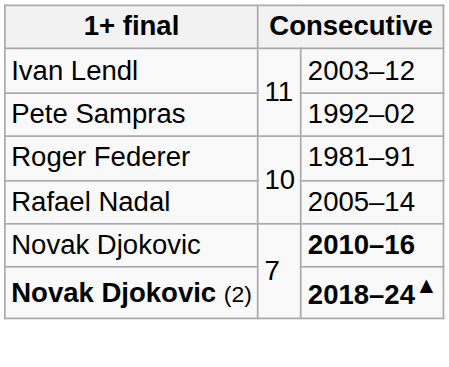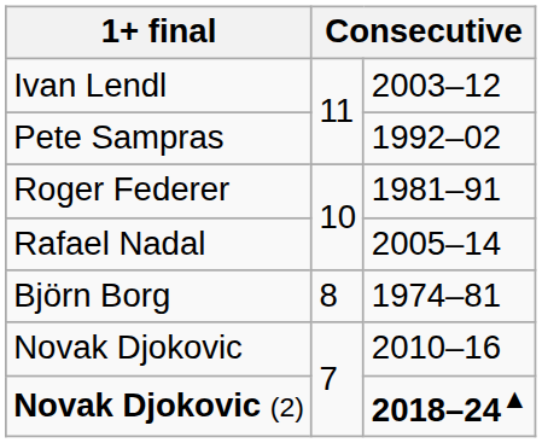+ row: Björn Borg | 8 | 1974–81
Novak Djokovic | column 3: bold -> normal
